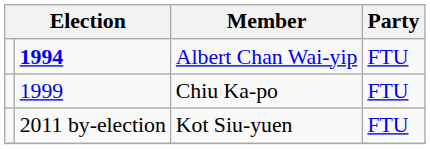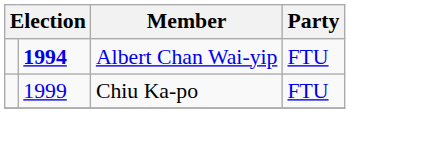- row: 2011 by-election | Kot Siu-yuen | FTU
